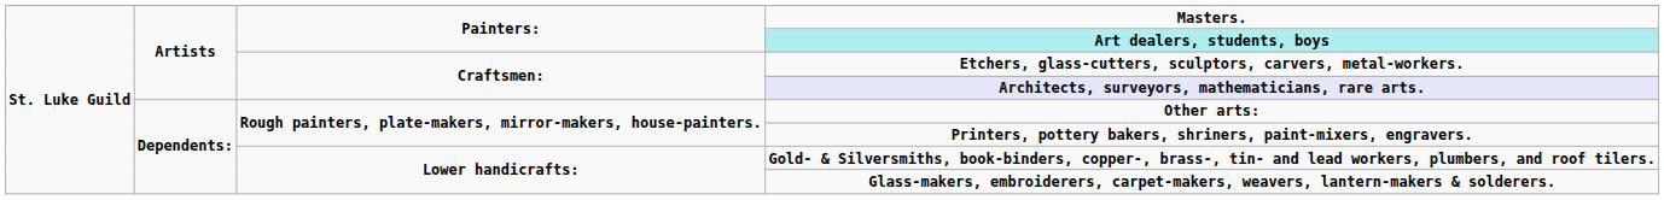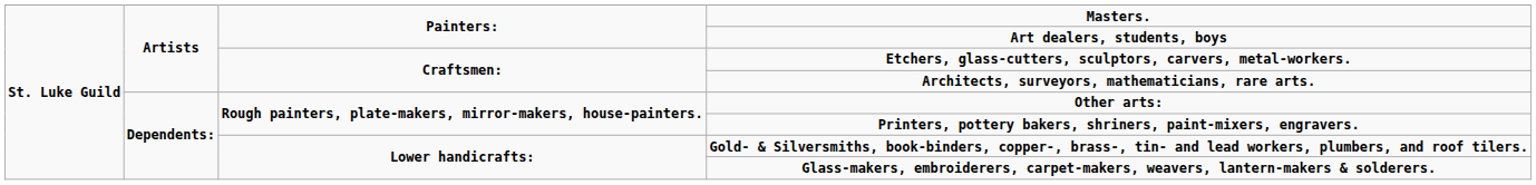Art dealers, students, boys | Masters.: paleturquoise background -> no background
Architects, surveyors, mathematicians, rare arts. | Masters.: lavender background -> no background
